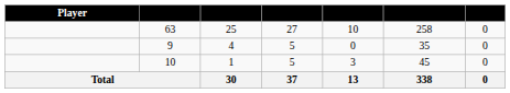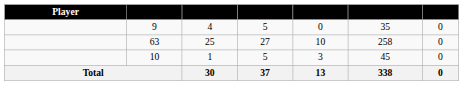rows swapped: 63 <-> 9
